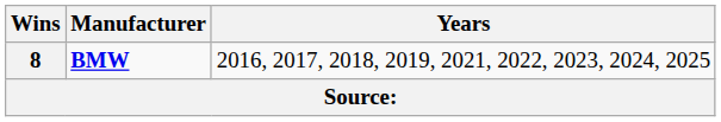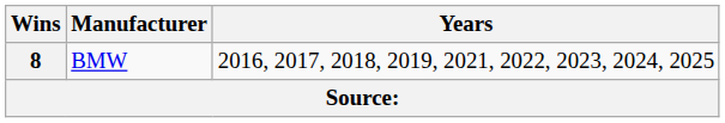8 | Manufacturer: bold -> normal
